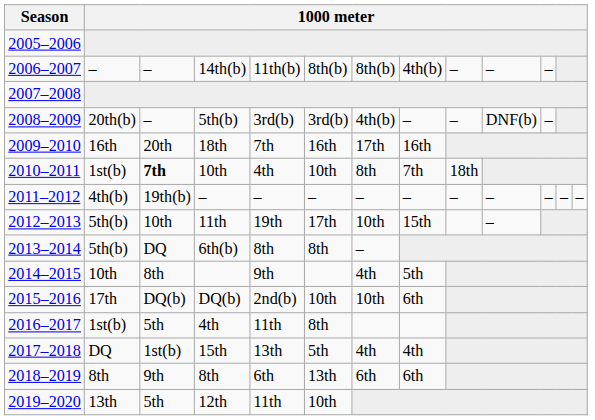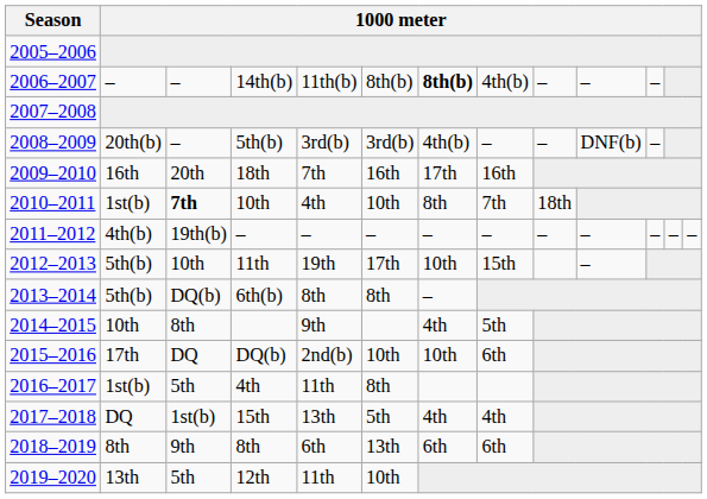2006–2007 | column 7: normal -> bold
2013–2014 | column 3: DQ -> DQ(b)
2015–2016 | column 3: DQ(b) -> DQ
